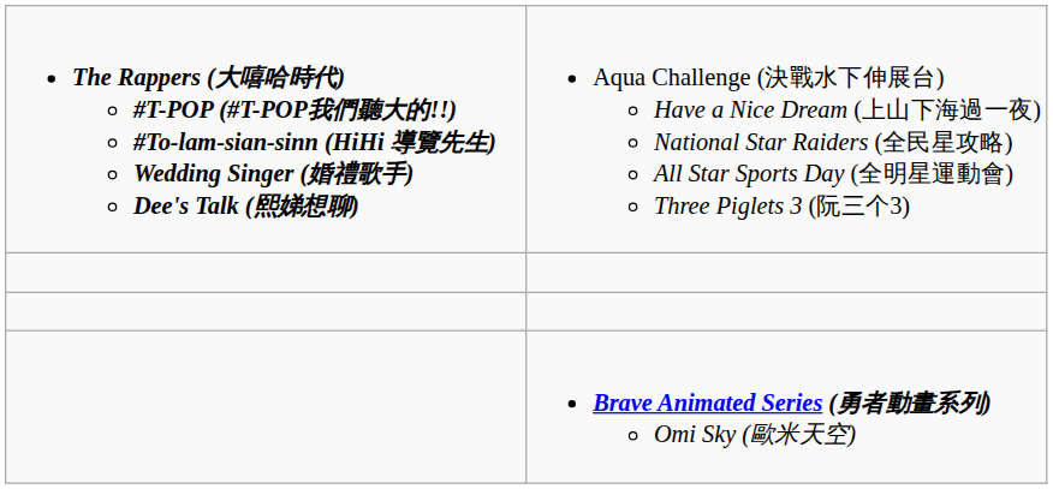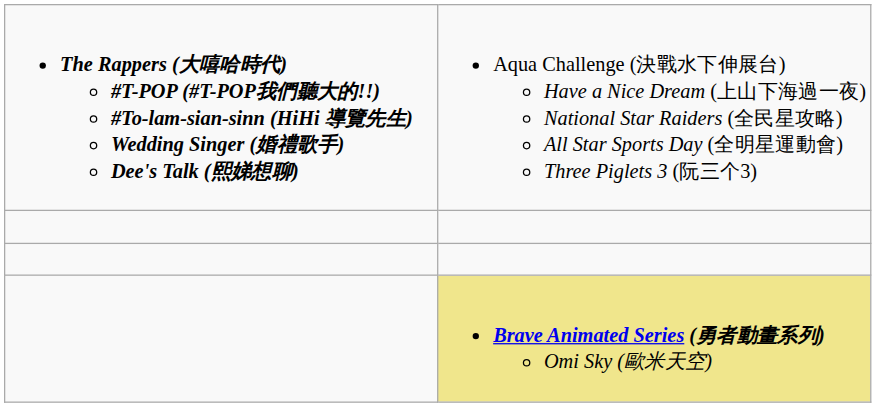row 4 | column 2: no background -> khaki background
